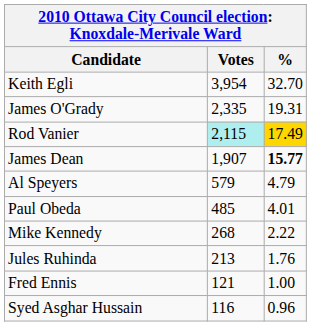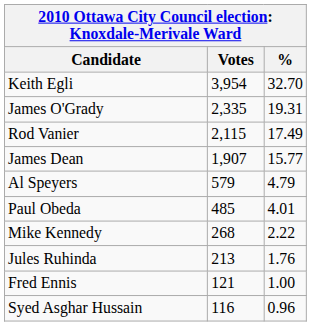Rod Vanier | Votes: paleturquoise background -> no background
Rod Vanier | %: gold background -> no background
James Dean | %: bold -> normal
